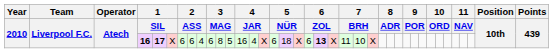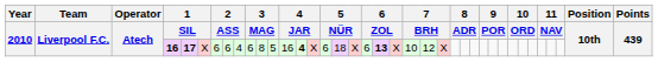row 3 | column 14: normal -> bold
row 3 | column 22: 11 -> 10
row 3 | column 23: 10 -> 12
